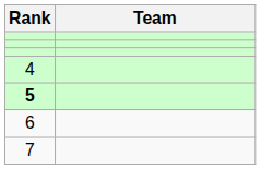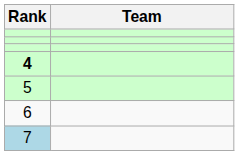row 5 | Rank: normal -> bold
row 6 | Rank: bold -> normal
row 8 | Rank: no background -> lightblue background
